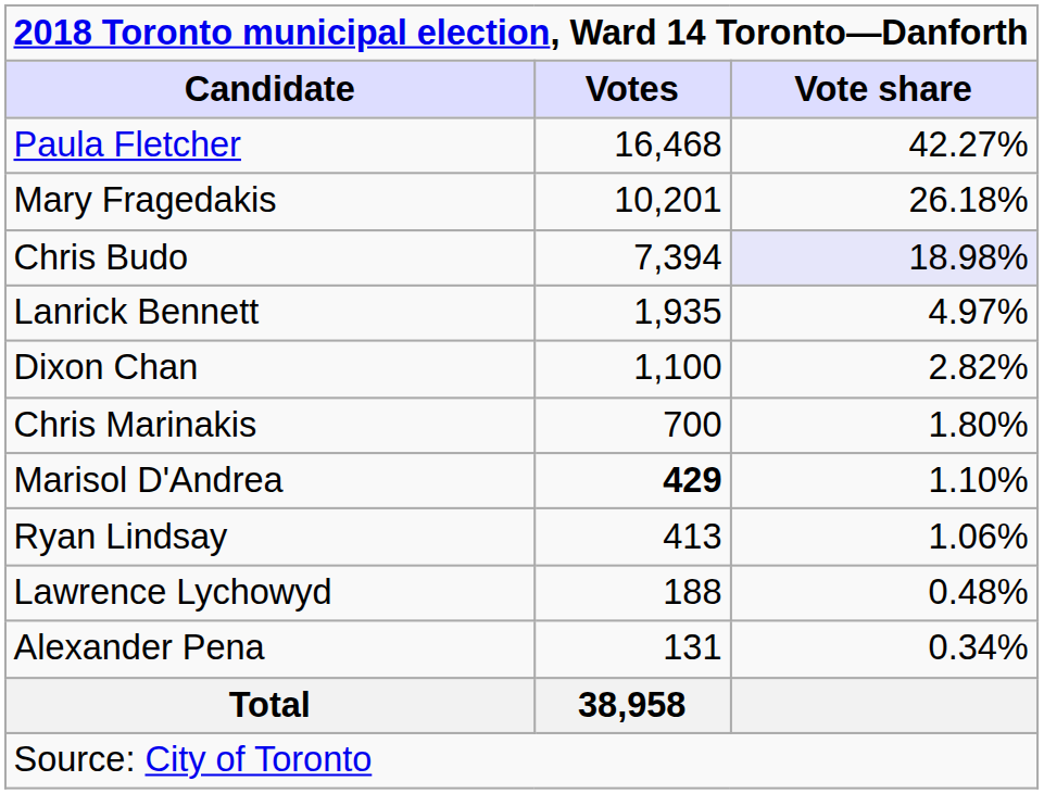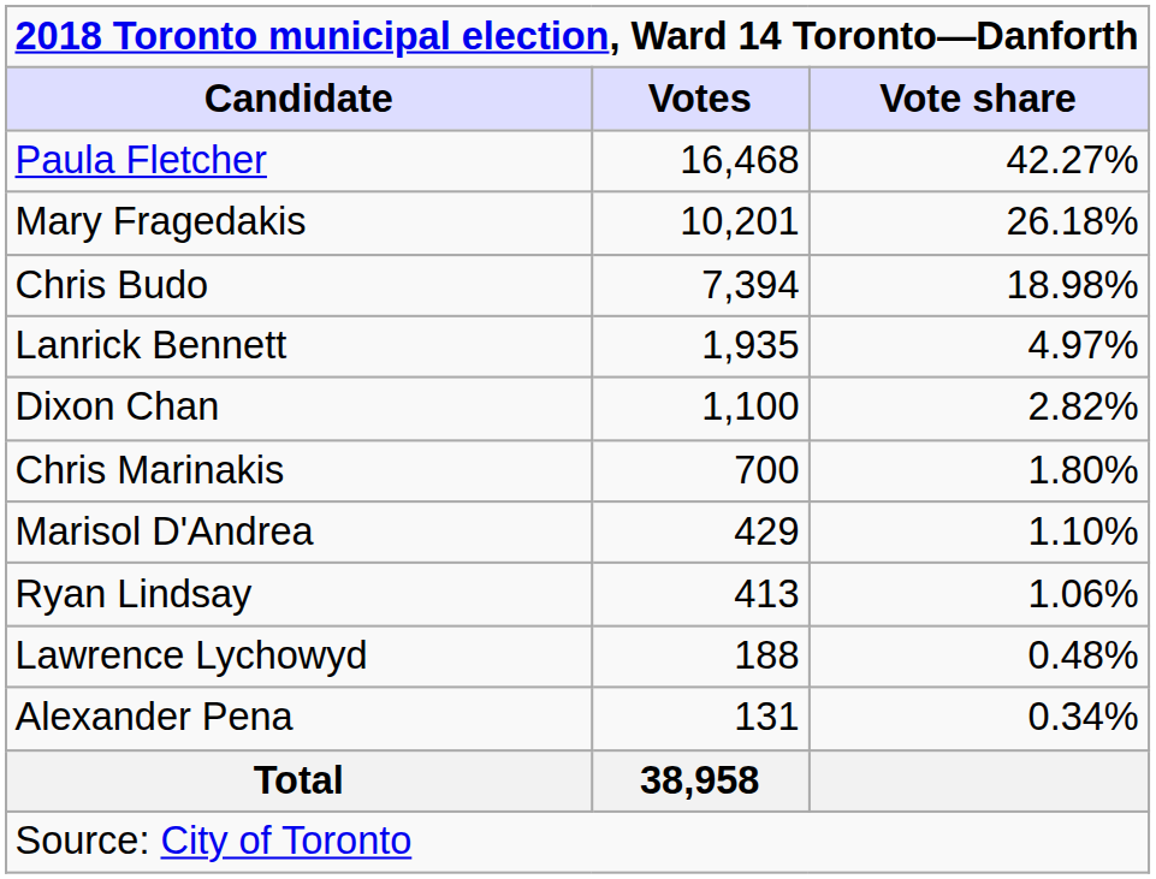Chris Budo | Vote share: lavender background -> no background
Marisol D'Andrea | Votes: bold -> normal
